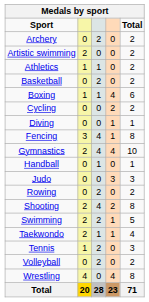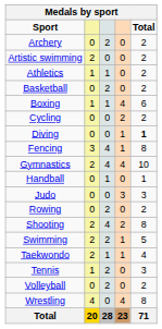Diving | Total: normal -> bold
